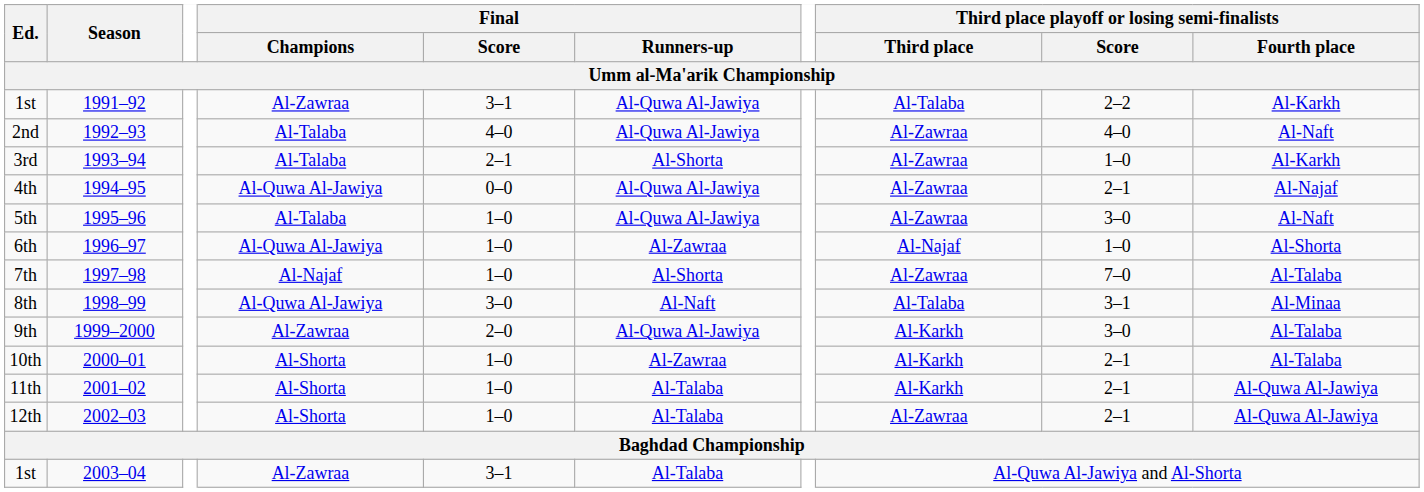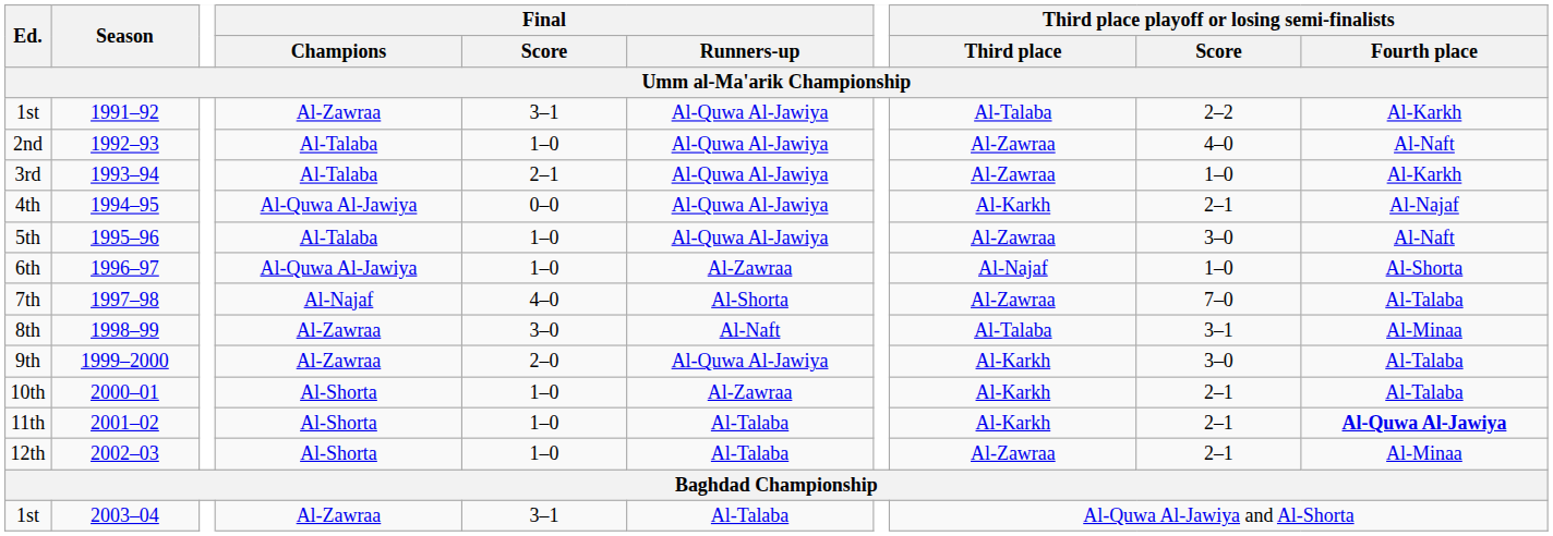2nd | Final / Score: 4–0 -> 1–0
3rd | Final / Runners-up: Al-Shorta -> Al-Quwa Al-Jawiya
4th | Third place playoff or losing semi-finalists / Third place: Al-Zawraa -> Al-Karkh
7th | Final / Score: 1–0 -> 4–0
8th | Final / Champions: Al-Quwa Al-Jawiya -> Al-Zawraa
11th | Third place playoff or losing semi-finalists / Fourth place: normal -> bold
12th | Third place playoff or losing semi-finalists / Fourth place: Al-Quwa Al-Jawiya -> Al-Minaa
